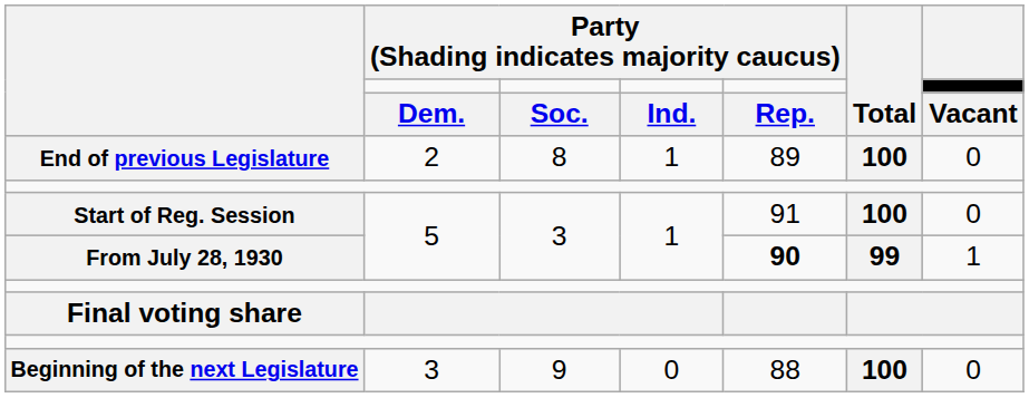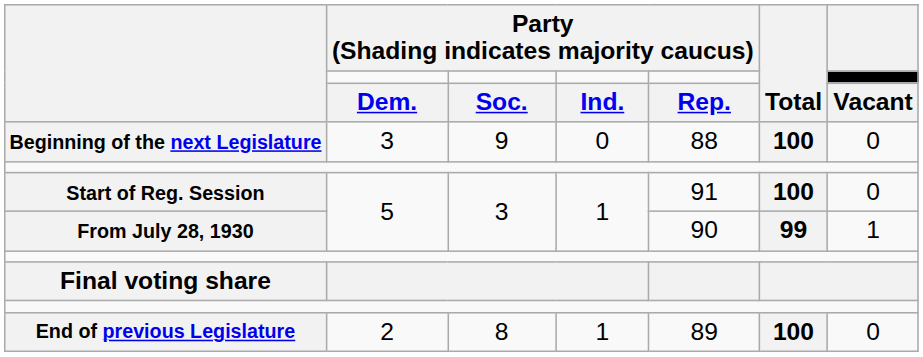rows swapped: End of previous Legislature <-> Beginning of the next Legislature
From July 28, 1930 | column 5: bold -> normal
